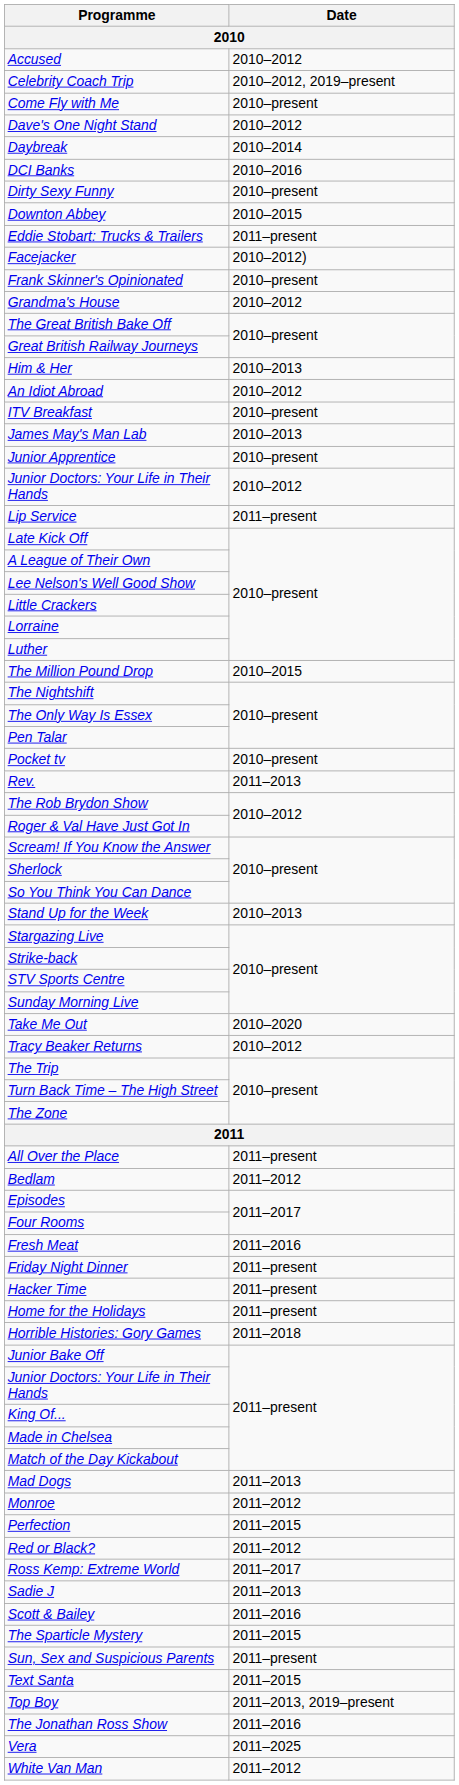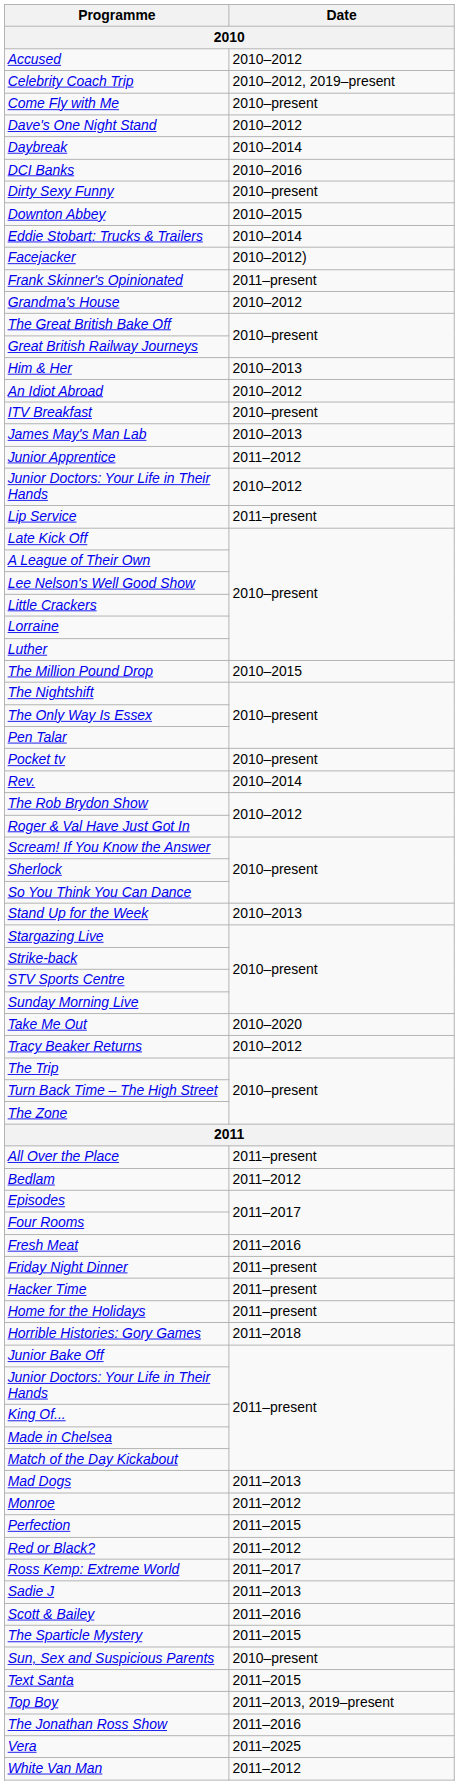row 11 | Date: 2011–present -> 2010–2014
row 13 | Date: 2010–present -> 2011–present
row 21 | Date: 2010–present -> 2011–2012
row 35 | Date: 2011–2013 -> 2010–2014
row 74 | Date: 2011–present -> 2010–present
